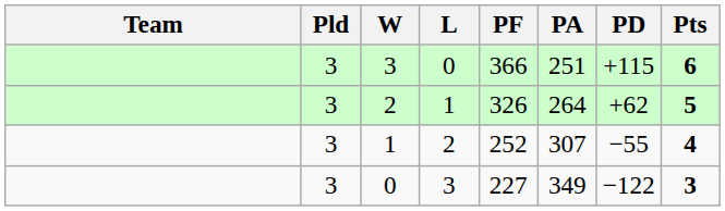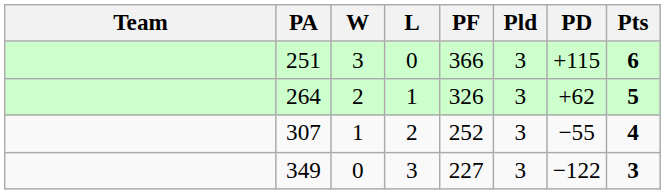columns swapped: Pld <-> PA
